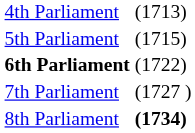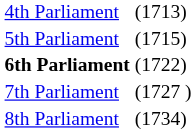8th Parliament | column 2: bold -> normal
